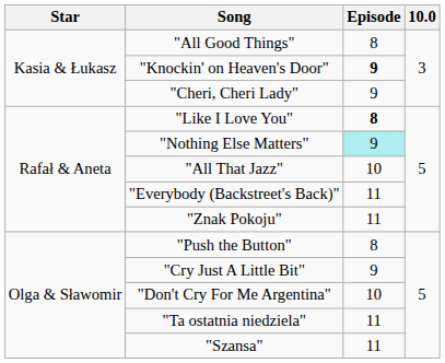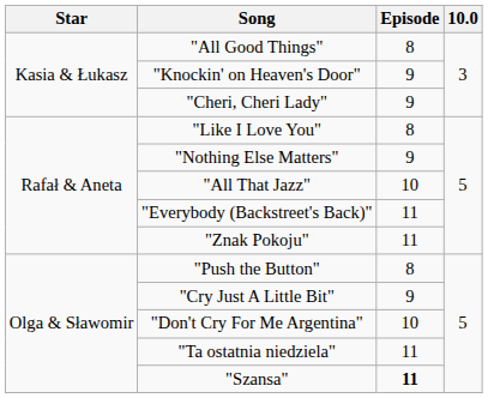"Knockin' on Heaven's Door" | Episode: bold -> normal
"Like I Love You" | Episode: bold -> normal
"Nothing Else Matters" | Episode: paleturquoise background -> no background
"Szansa" | Episode: normal -> bold
